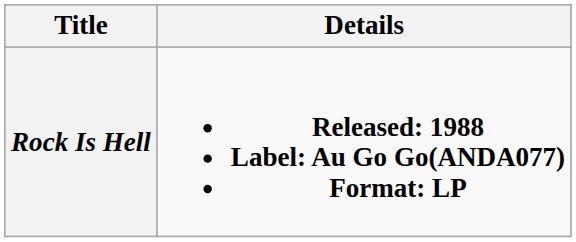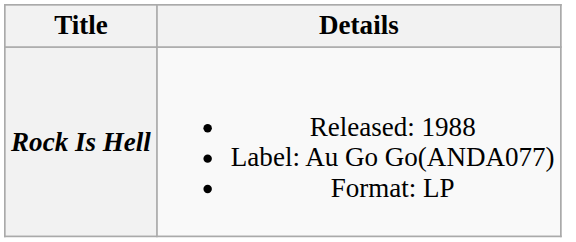Rock Is Hell | Details: bold -> normal
